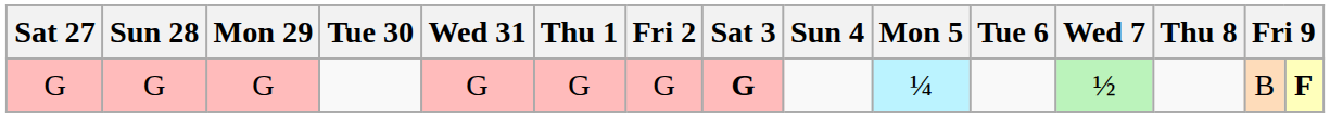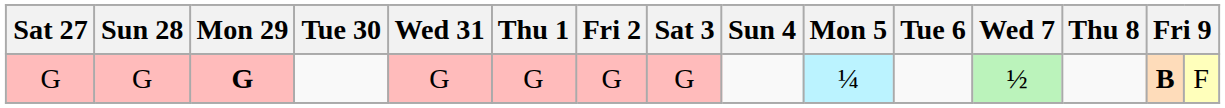row 2 | Mon 29: normal -> bold
row 2 | Sat 3: bold -> normal
row 2 | column 14: normal -> bold
row 2 | column 15: bold -> normal
